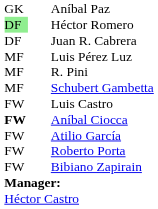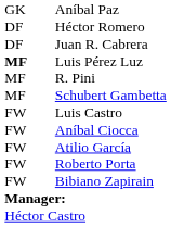Héctor Romero | column 1: lightgreen background -> no background
Luis Pérez Luz | column 1: normal -> bold
Aníbal Ciocca | column 1: bold -> normal
